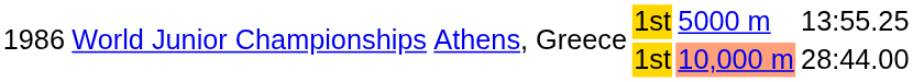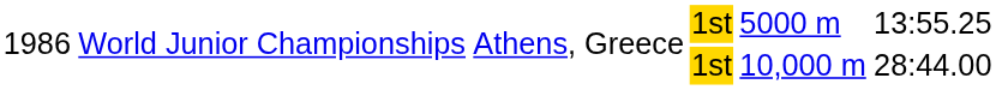row 2 | column 5: lightsalmon background -> no background
